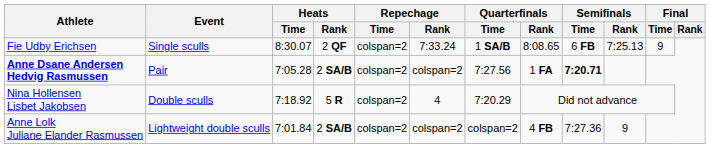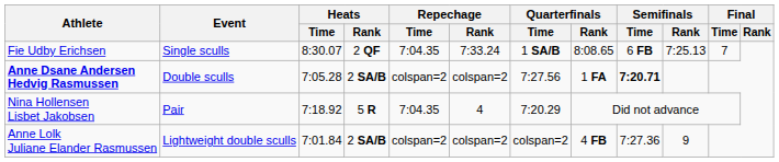Fie Udby Erichsen | Repechage / Time: colspan=2 -> 7:04.35
Fie Udby Erichsen | Final / Time: 9 -> 7
Anne Dsane Andersen Hedvig Rasmussen | Event: Pair -> Double sculls
Nina Hollensen Lisbet Jakobsen | Event: Double sculls -> Pair
Nina Hollensen Lisbet Jakobsen | Repechage / Time: colspan=2 -> 7:04.35
